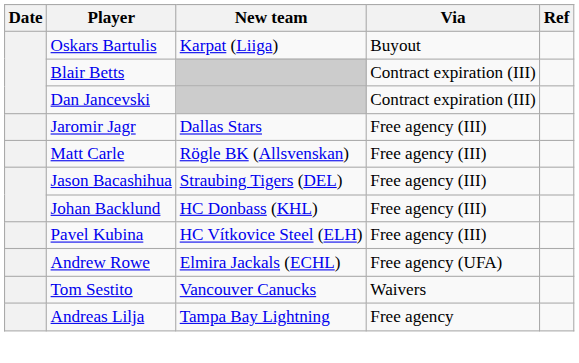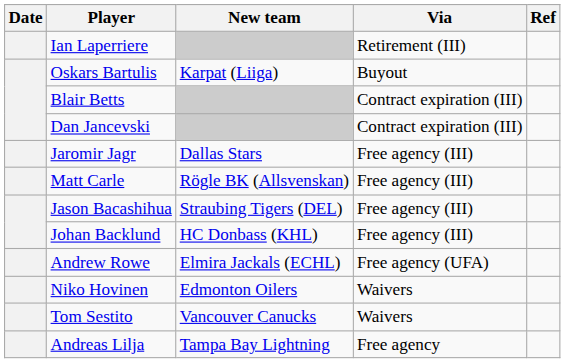+ row: Ian Laperriere | Retirement (III)
- row: Pavel Kubina | HC Vítkovice Steel (ELH) | Free agency (III)
+ row: Niko Hovinen | Edmonton Oilers | Waivers
